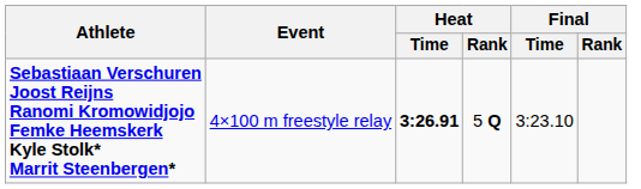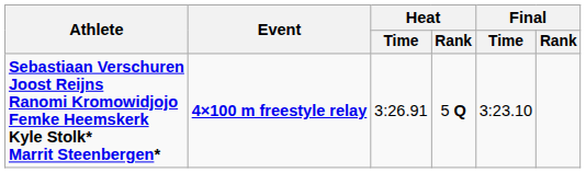row 3 | Event: normal -> bold
row 3 | Heat / Time: bold -> normal
